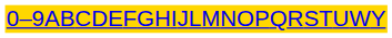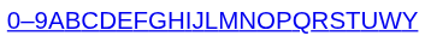row 1 | column 1: gold background -> no background
